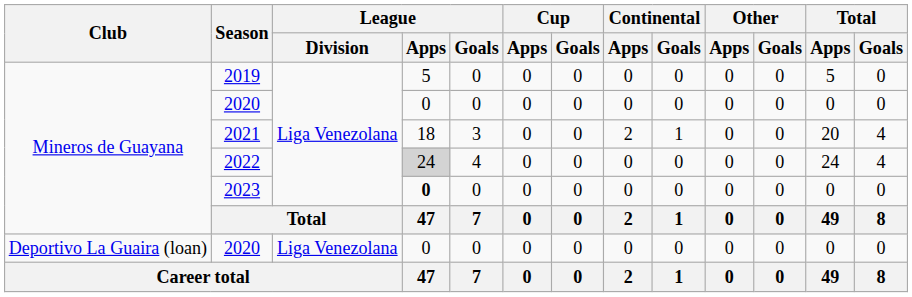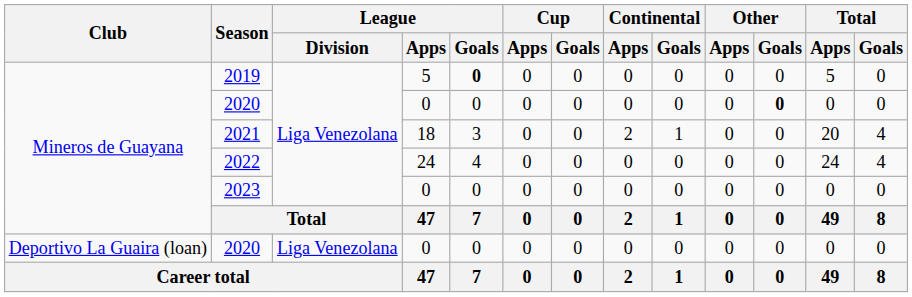2019 | League / Goals: normal -> bold
Mineros de Guayana / 2020 | Other / Goals: normal -> bold
2022 | League / Apps: lightgrey background -> no background
2023 | League / Apps: bold -> normal
